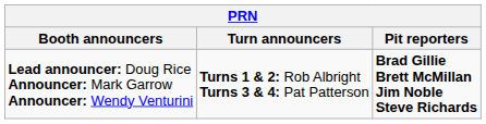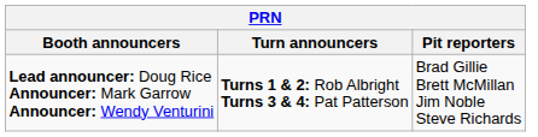row 3 | Pit reporters: bold -> normal
